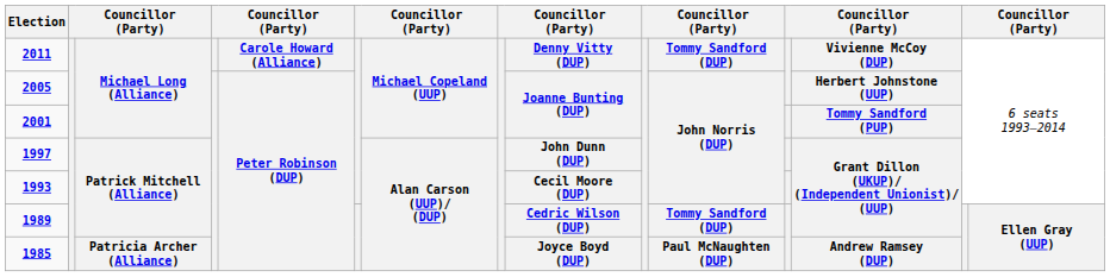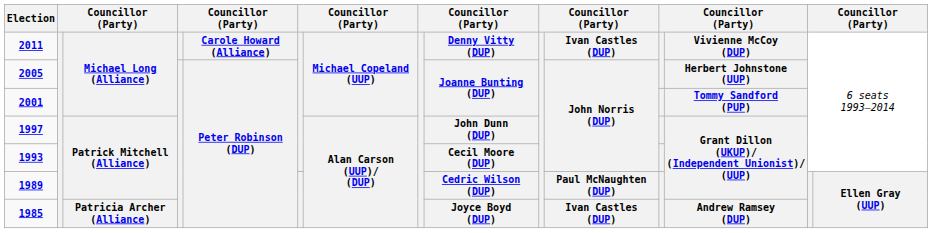2011 | column 11: Tommy Sandford (DUP) -> Ivan Castles (DUP)
1989 | column 11: Tommy Sandford (DUP) -> Paul McNaughten (DUP)
1985 | column 11: Paul McNaughten (DUP) -> Ivan Castles (DUP)
